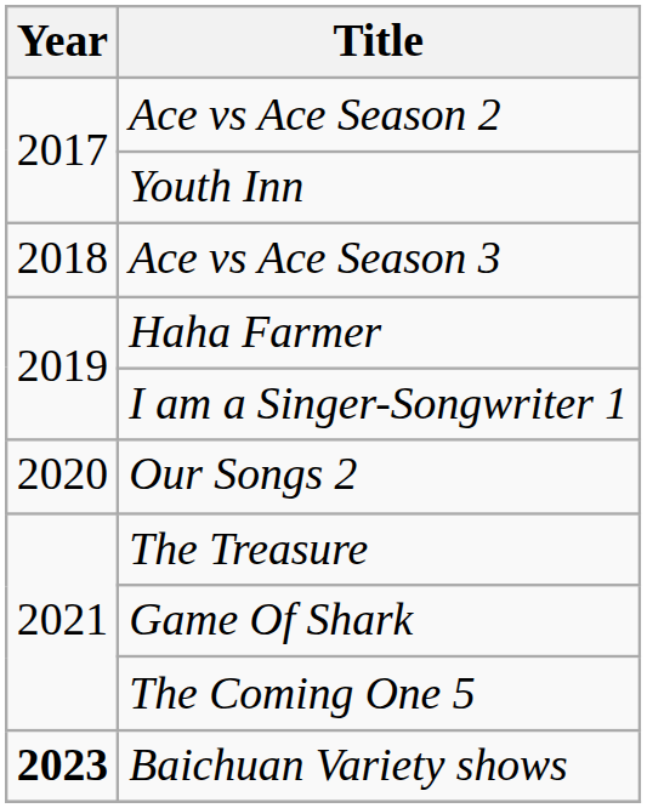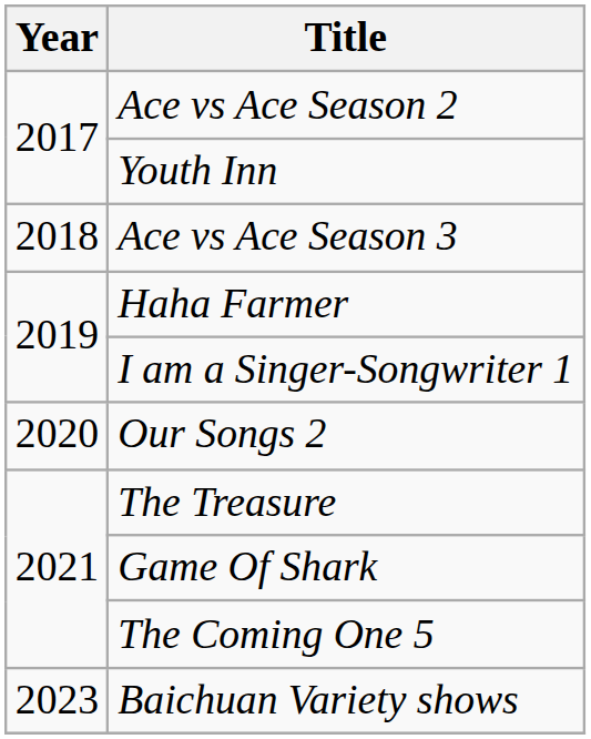Baichuan Variety shows | Year: bold -> normal
